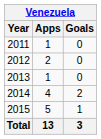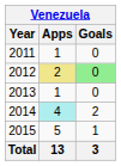2012 | Apps: no background -> khaki background
2012 | Goals: no background -> lightgreen background
2014 | Apps: no background -> paleturquoise background
